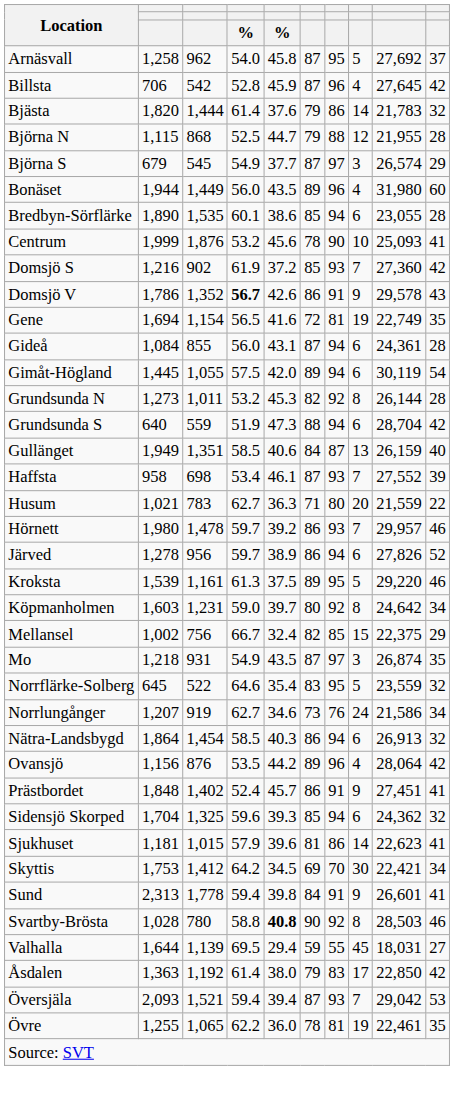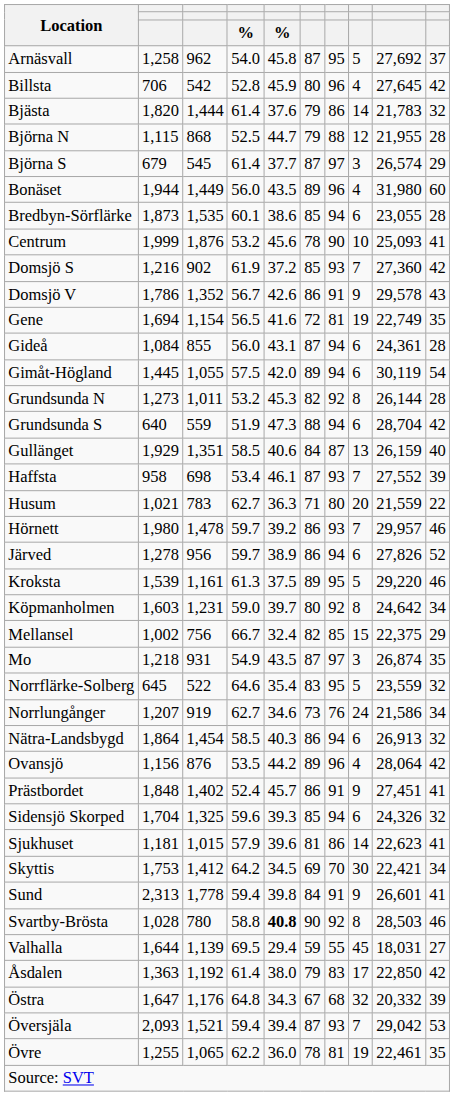Billsta | column 6: 87 -> 80
Björna S | column 4: 54.9 -> 61.4
Bredbyn-Sörflärke | column 2: 1,890 -> 1,873
Domsjö V | column 4: bold -> normal
Gullänget | column 2: 1,949 -> 1,929
Sidensjö Skorped | column 9: 24,362 -> 24,326
+ row: Östra | 1,647 | 1,176 | 64.8 | 34.3 | 67 | 68 | 32 | 20,332 | 39
